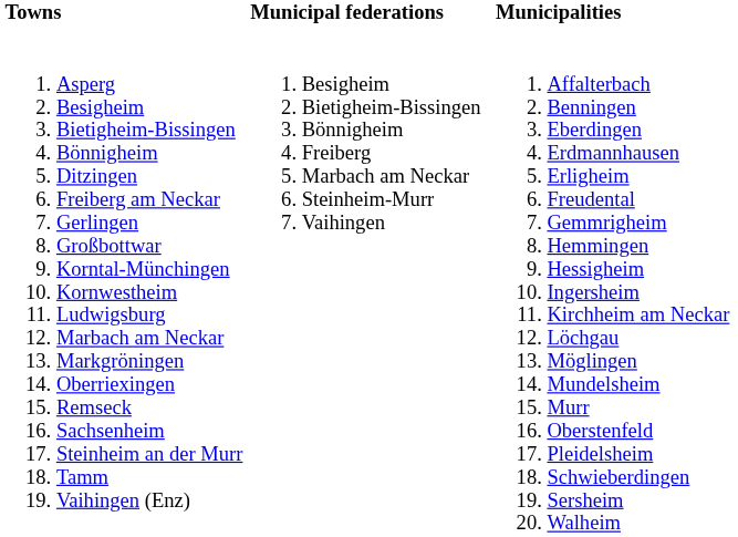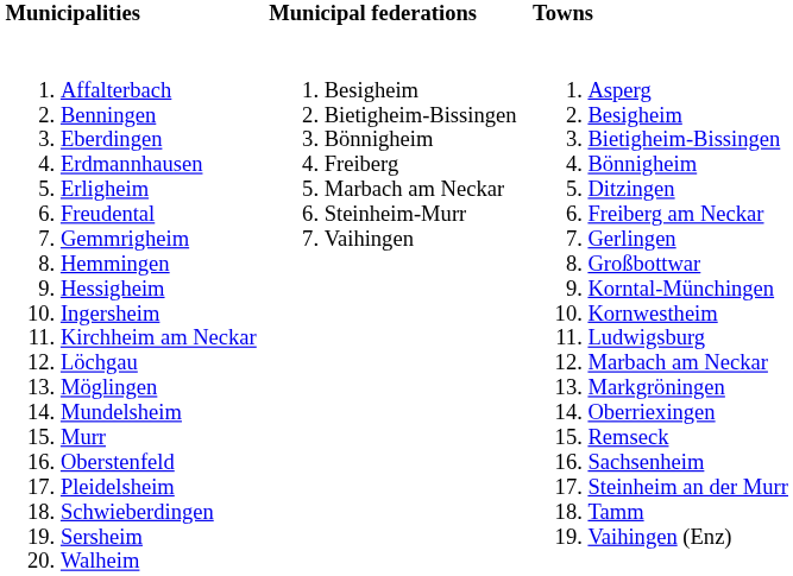columns swapped: Towns <-> Municipalities
